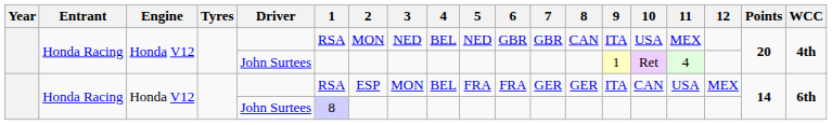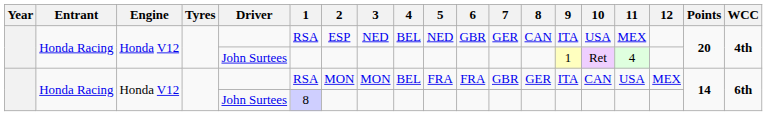row 2 | 2: MON -> ESP
row 2 | 7: GBR -> GER
row 4 | 2: ESP -> MON
row 4 | 7: GER -> GBR
